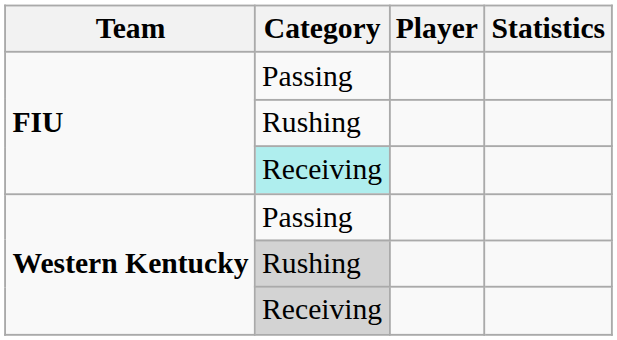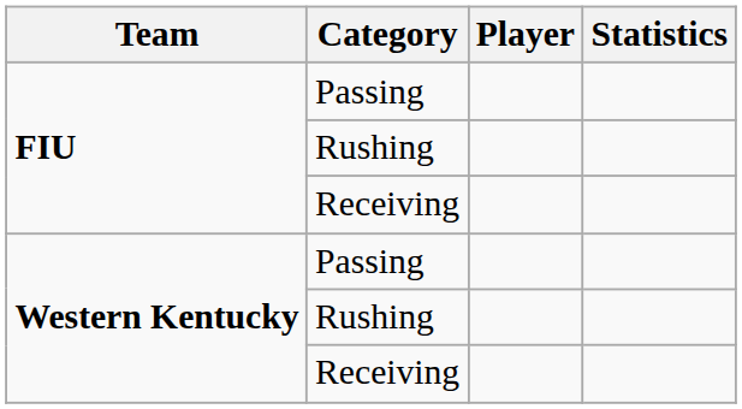FIU / Receiving | Category: paleturquoise background -> no background
Western Kentucky / Rushing | Category: lightgrey background -> no background
Western Kentucky / Receiving | Category: lightgrey background -> no background
